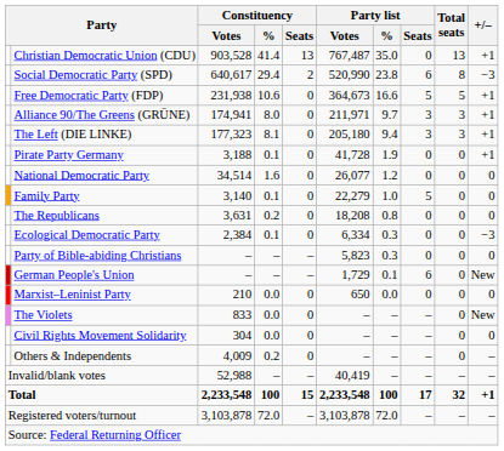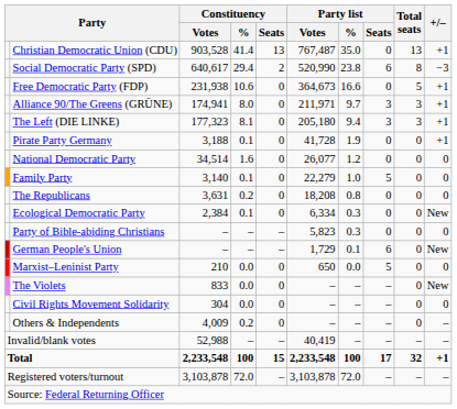Free Democratic Party (FDP) | Party list / Seats: 5 -> 0
Ecological Democratic Party | +/–: −3 -> New
Marxist–Leninist Party | Party list / Seats: 0 -> 5
